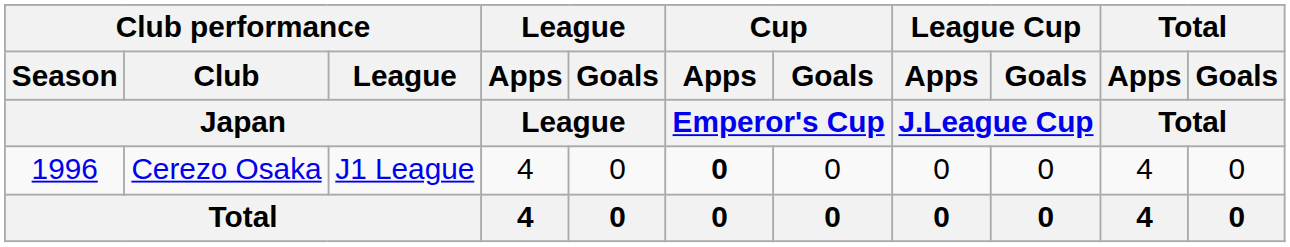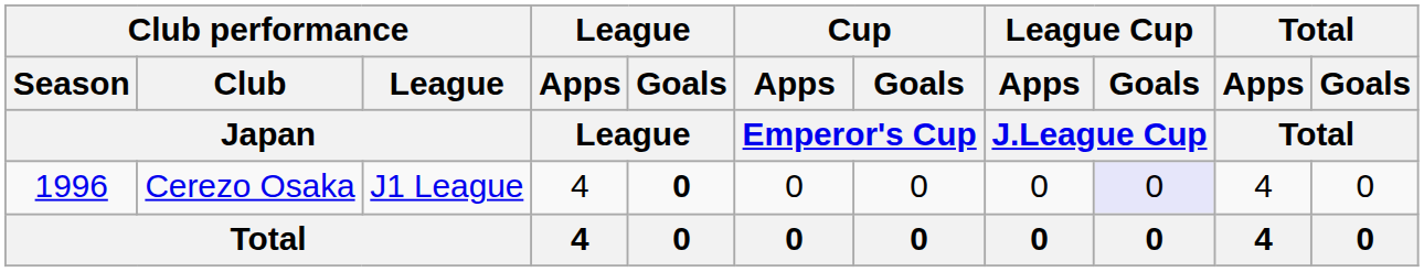Cerezo Osaka | League / Goals / League: normal -> bold
Cerezo Osaka | Cup / Apps / Emperor's Cup: bold -> normal
Cerezo Osaka | League Cup / Goals / J.League Cup: no background -> lavender background
